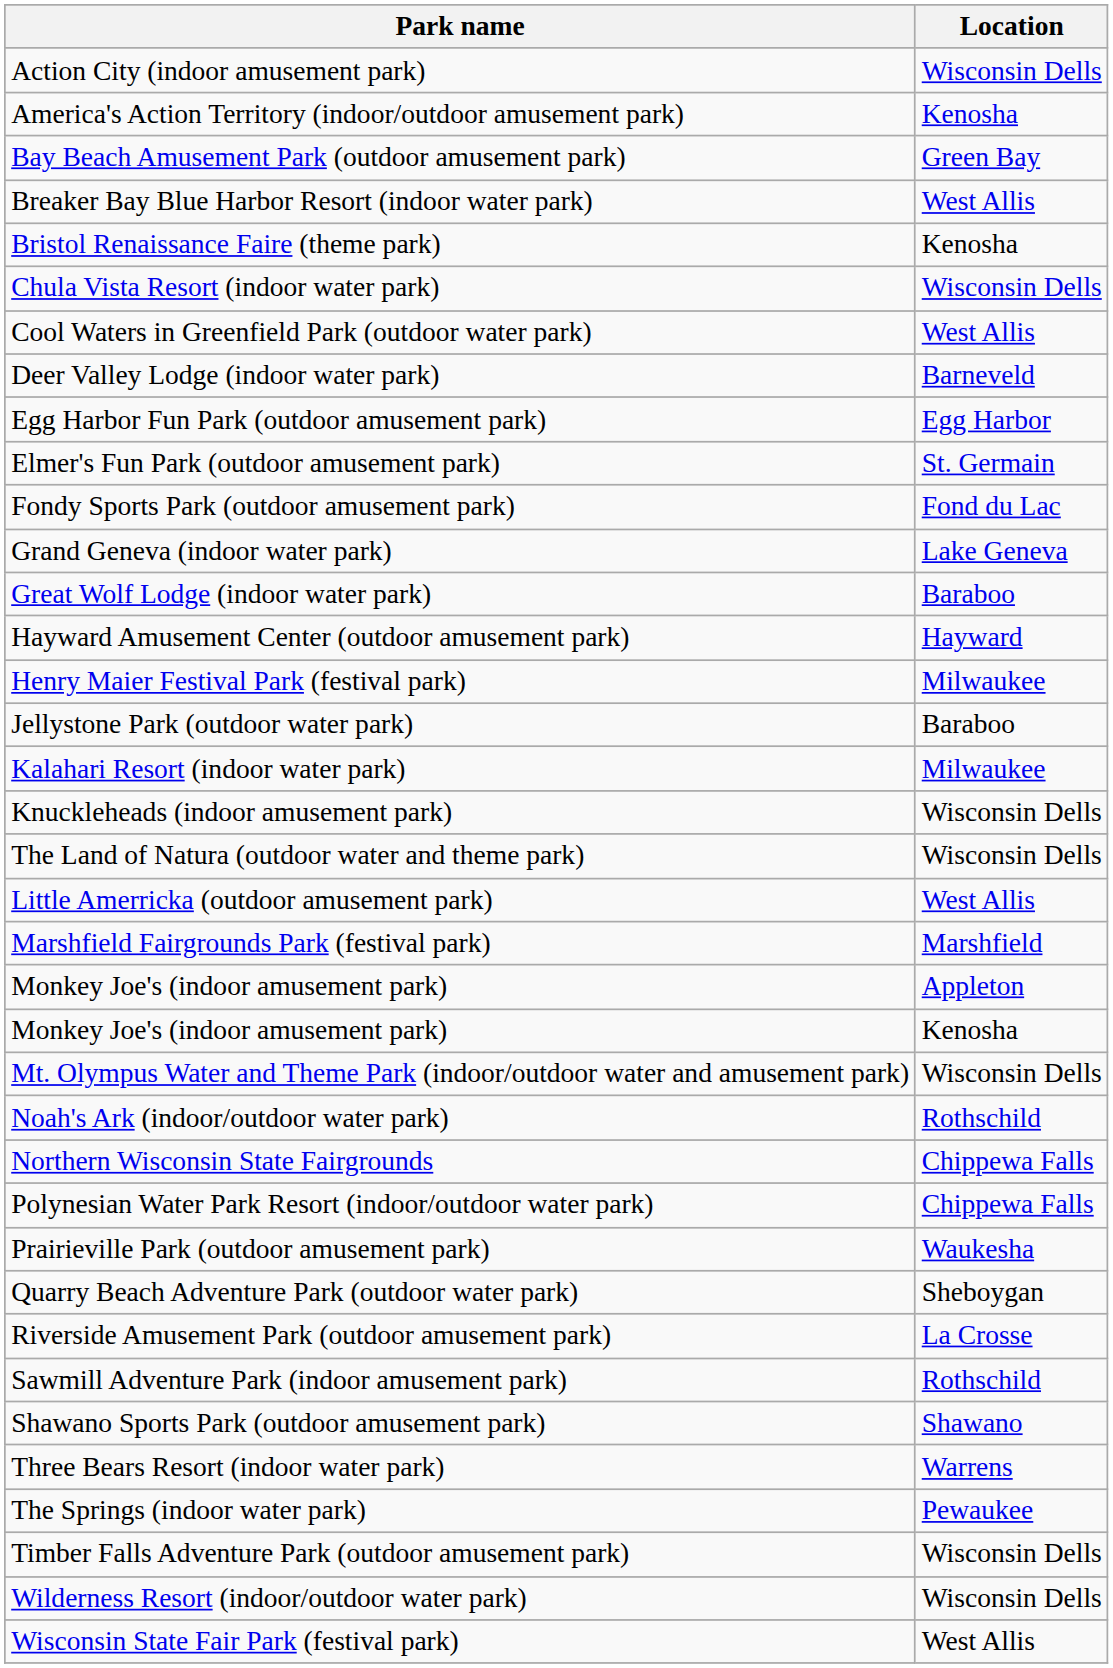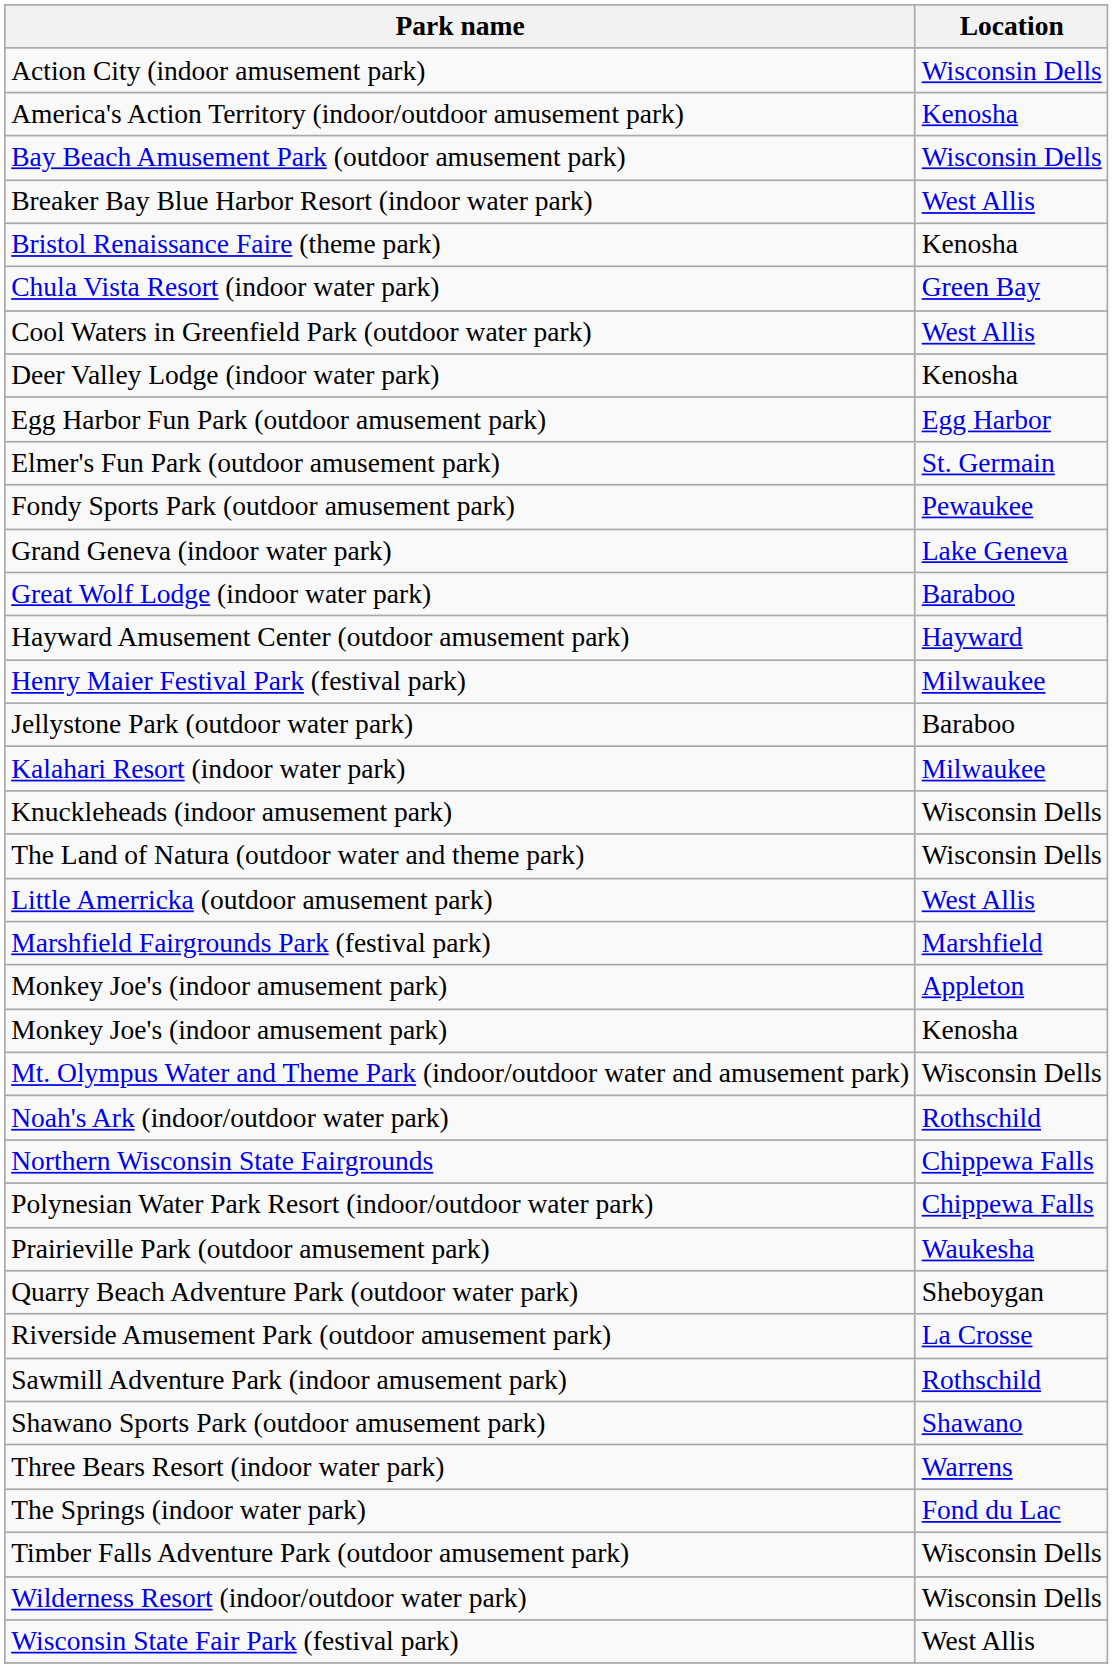row 4 | Location: Green Bay -> Wisconsin Dells
row 7 | Location: Wisconsin Dells -> Green Bay
row 9 | Location: Barneveld -> Kenosha
row 12 | Location: Fond du Lac -> Pewaukee
row 35 | Location: Pewaukee -> Fond du Lac
